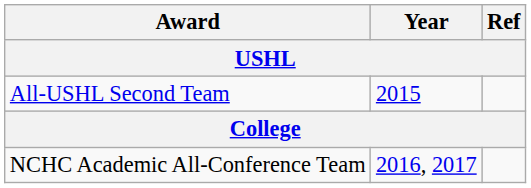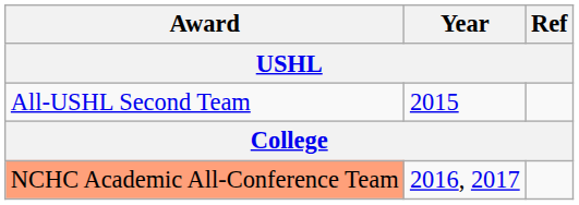row 5 | Award: no background -> lightsalmon background
